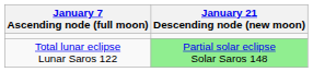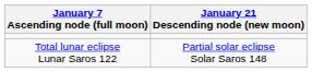row 3 | January 21 Descending node (new moon): lightgreen background -> no background
